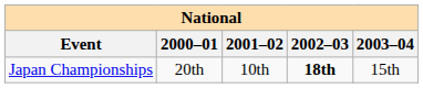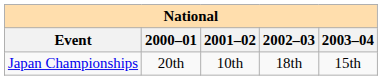Japan Championships | 2002–03: bold -> normal
